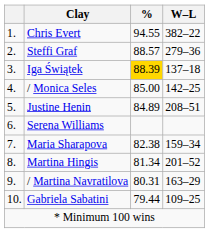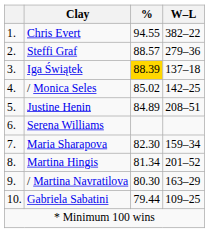/ Monica Seles | %: 85.00 -> 85.02
Maria Sharapova | %: 82.38 -> 82.30
/ Martina Navratilova | %: 80.31 -> 80.30
